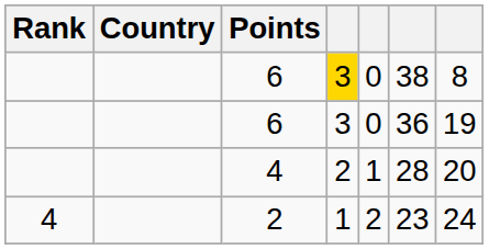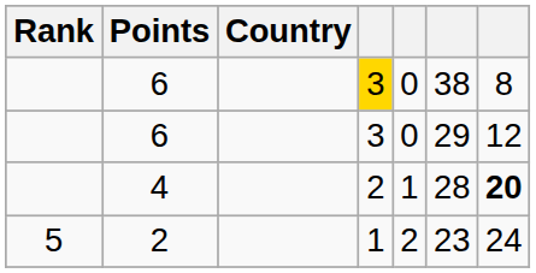columns swapped: Country <-> Points
row 3 | column 6: 36 -> 29
row 3 | column 7: 19 -> 12
row 4 | column 7: normal -> bold
row 5 | Rank: 4 -> 5
